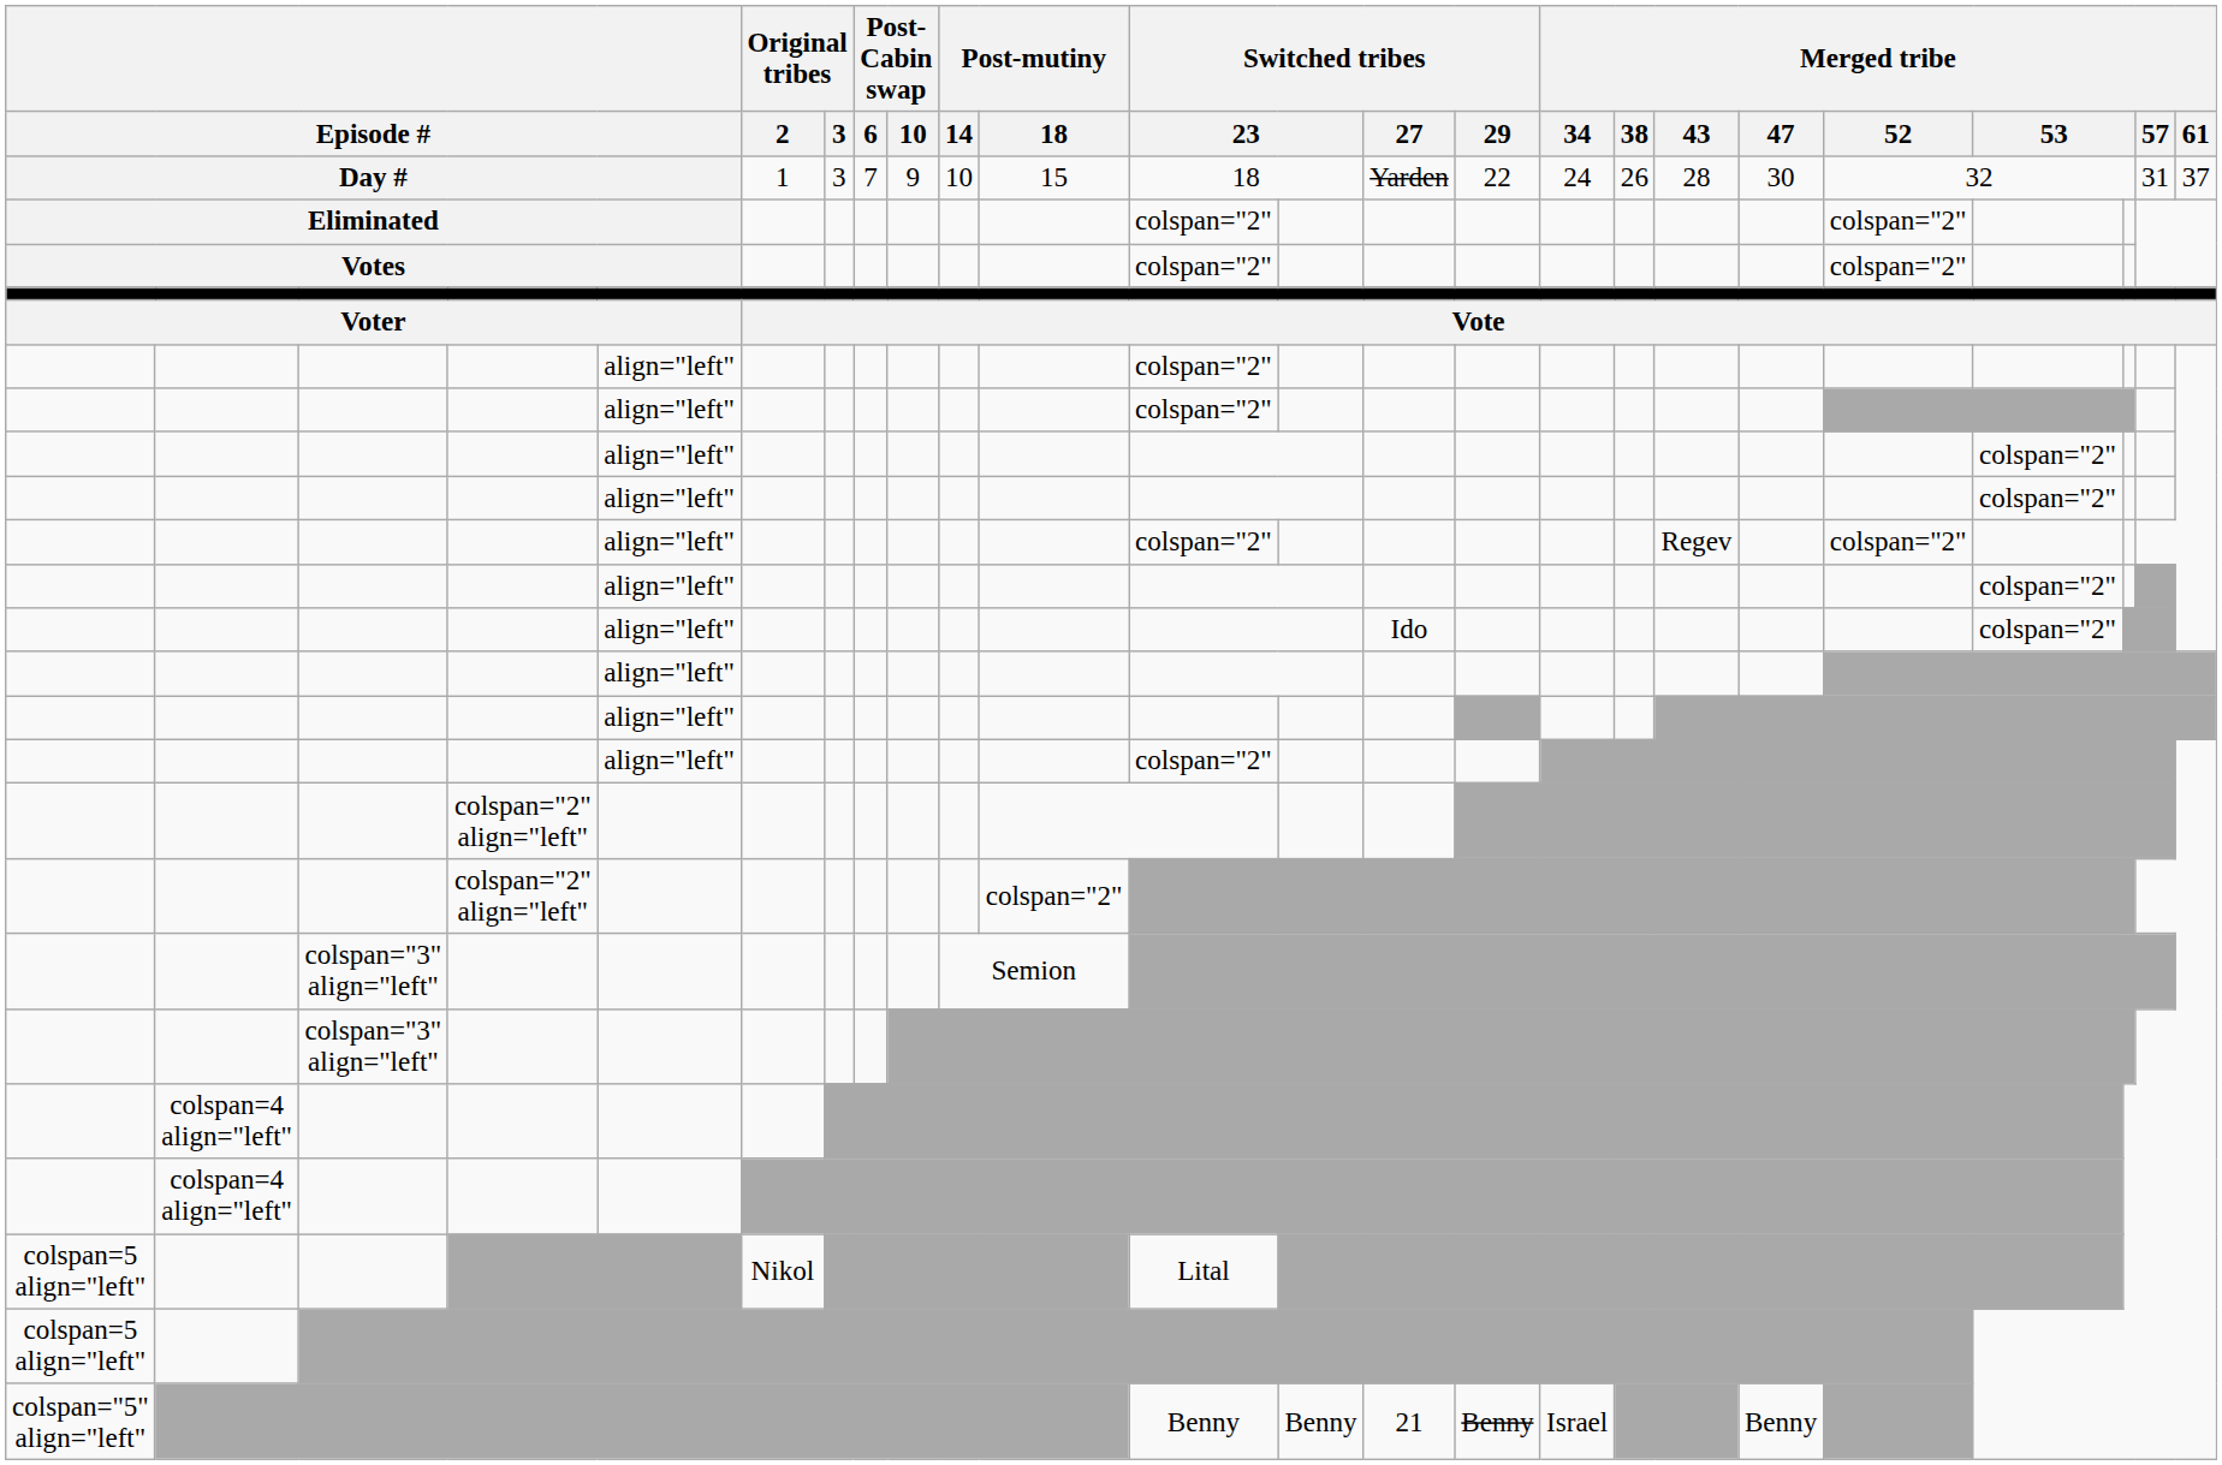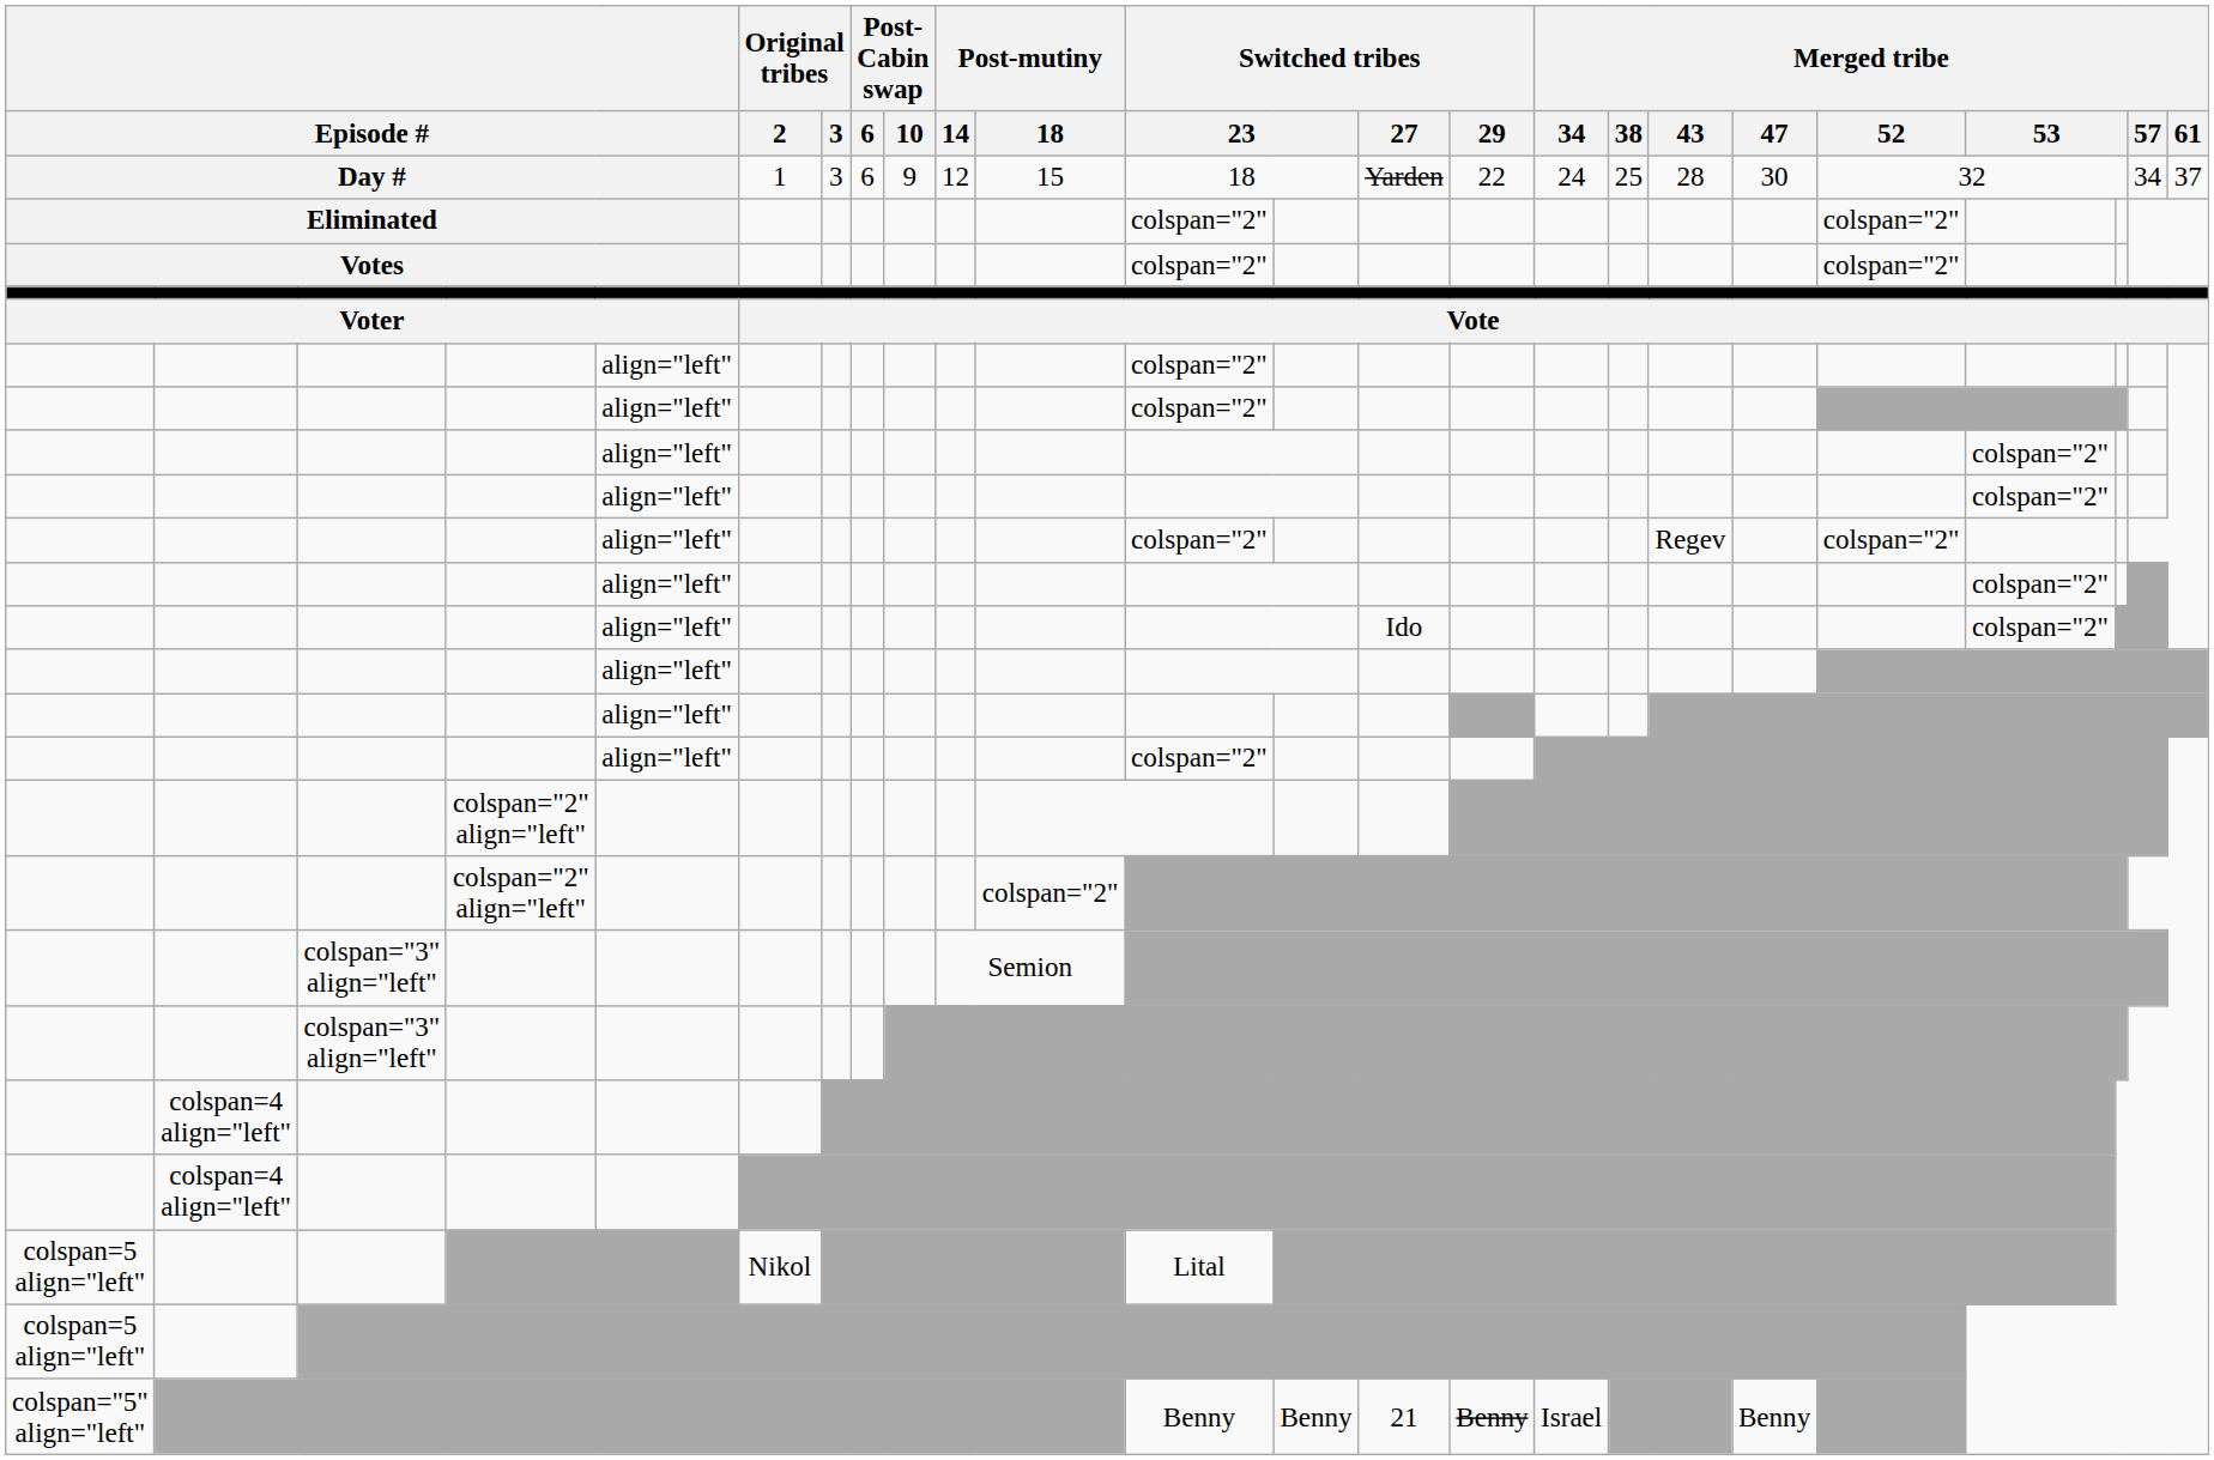Day # | Post-Cabin swap / 6: 7 -> 6
Day # | Post-mutiny / 14: 10 -> 12
Day # | Merged tribe / 38: 26 -> 25
Day # | Merged tribe / 57: 31 -> 34
